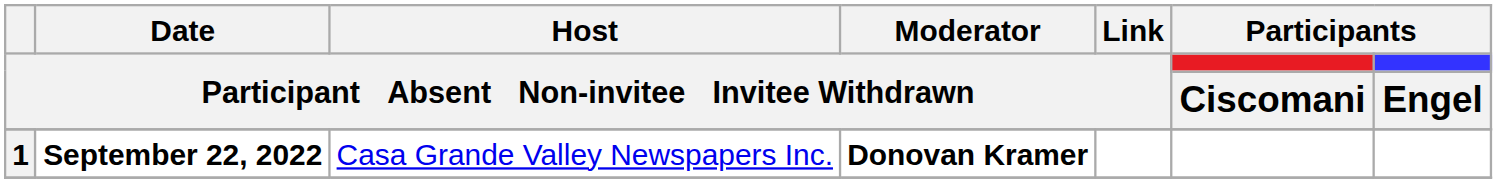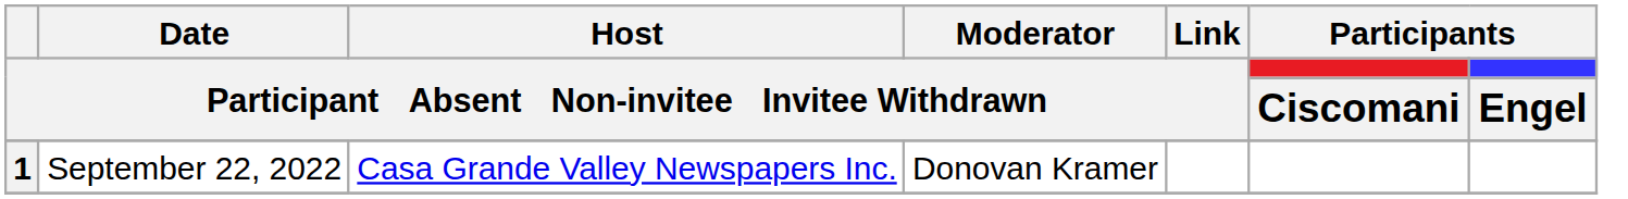1 | Date / Participant Absent Non-invitee Invitee Withdrawn: bold -> normal
1 | Moderator / Participant Absent Non-invitee Invitee Withdrawn: bold -> normal
